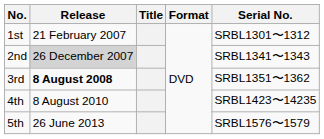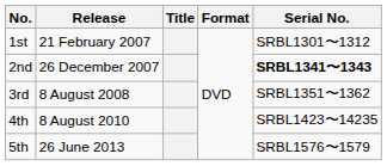2nd | Release: lightgrey background -> no background
2nd | Serial No.: normal -> bold
3rd | Release: bold -> normal
